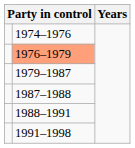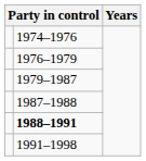1976–1979 | column 2: lightsalmon background -> no background
1988–1991 | column 2: normal -> bold
